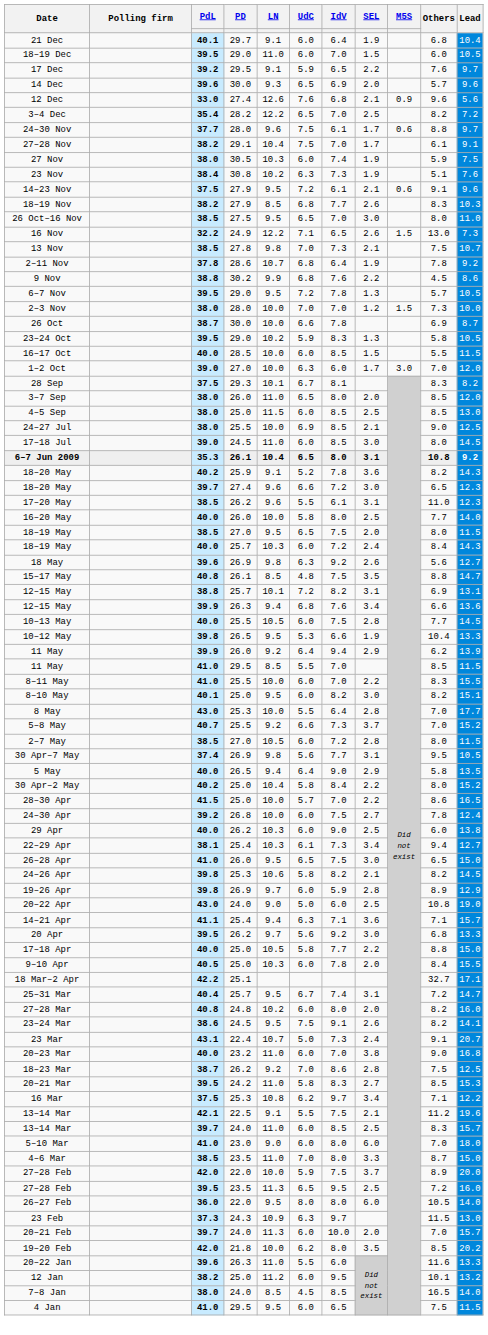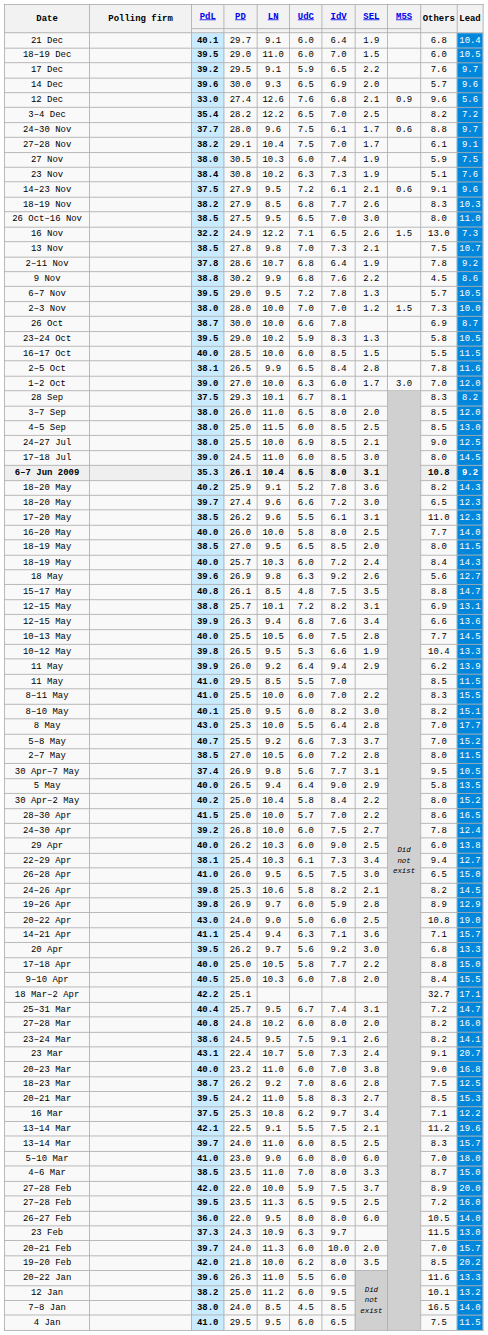+ row: 2–5 Oct | 38.1 | 26.5 | 9.9 | 6.5 | 8.4 | 2.8 | 7.8 | 11.6
18–19 May / 27.0 | IdV: 7.5 -> 8.5
